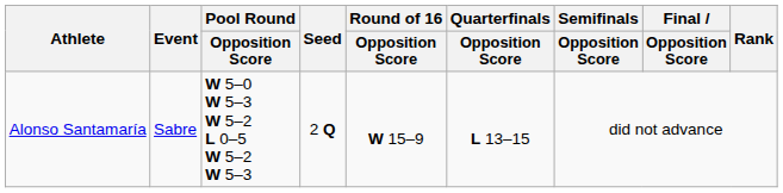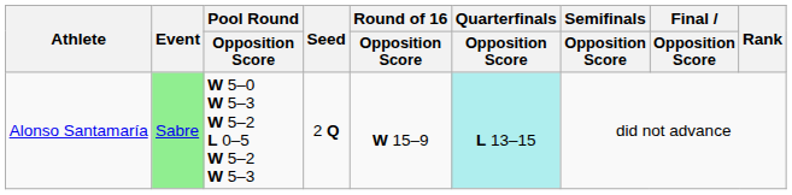Alonso Santamaría | Event: no background -> lightgreen background
Alonso Santamaría | Quarterfinals / Opposition Score: no background -> paleturquoise background
